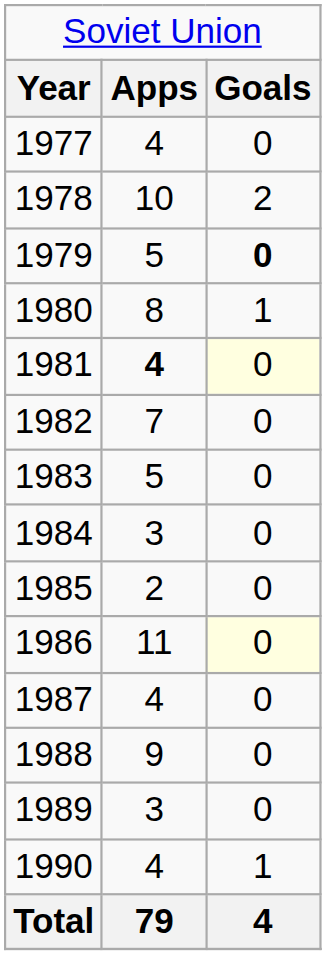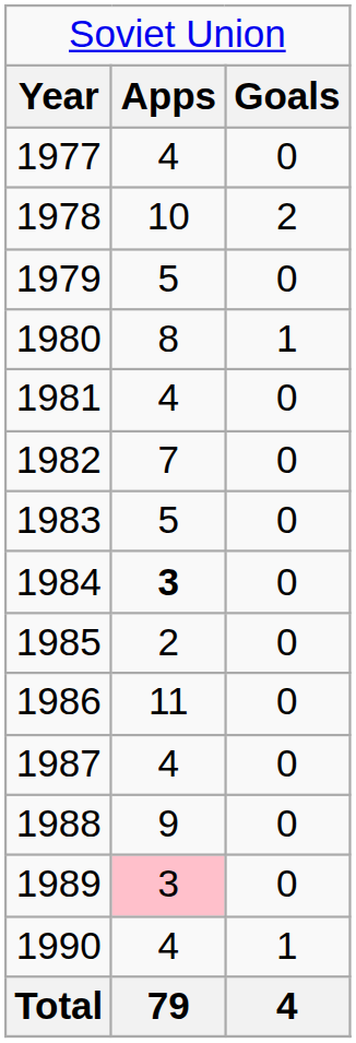1979 | column 3: bold -> normal
1981 | column 2: bold -> normal
1981 | column 3: lightyellow background -> no background
1984 | column 2: normal -> bold
1986 | column 3: lightyellow background -> no background
1989 | column 2: no background -> pink background
